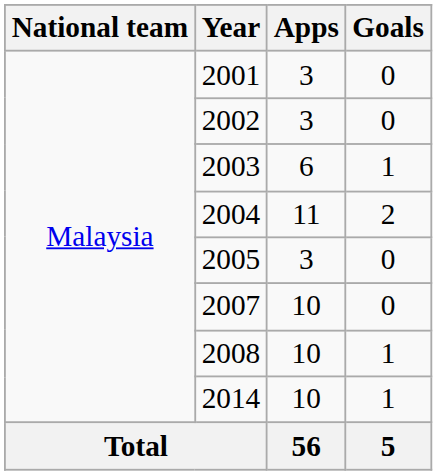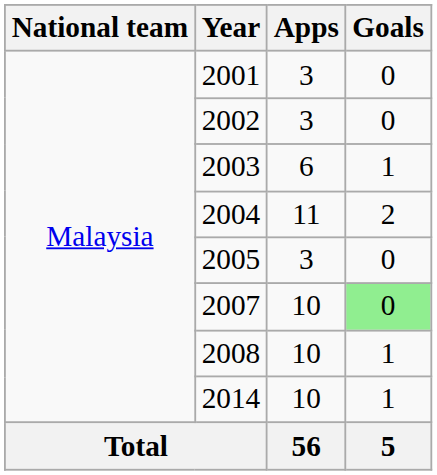2007 | Goals: no background -> lightgreen background
